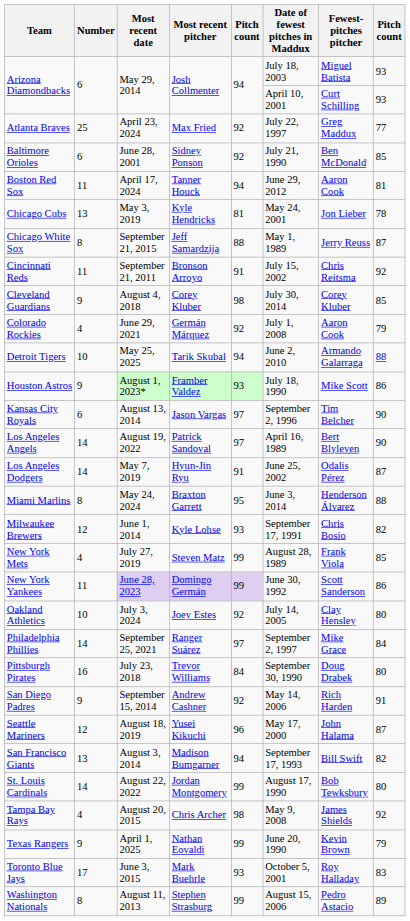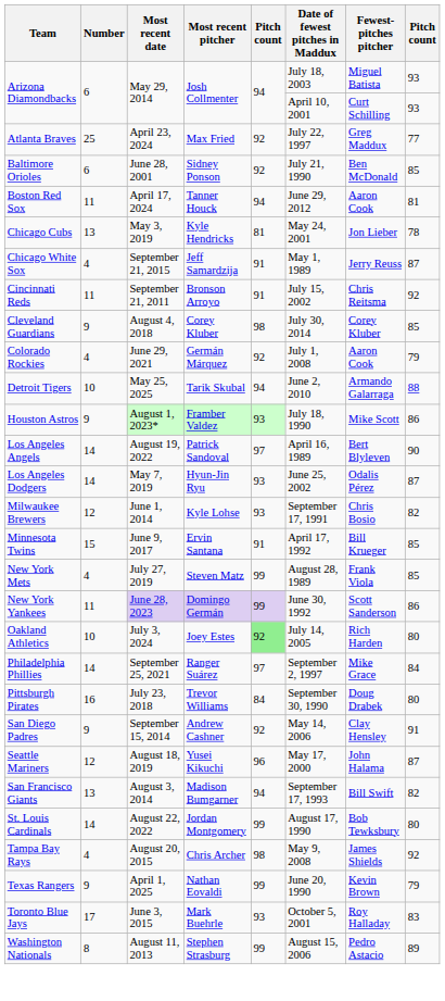Chicago White Sox | Number: 8 -> 4
Chicago White Sox | column 5: 88 -> 91
- row: Kansas City Royals | 6 | August 13, 2014 | Jason Vargas | 97 | September 2, 1996 | Tim Belcher | 90
Los Angeles Dodgers | column 5: 91 -> 93
- row: Miami Marlins | 8 | May 24, 2024 | Braxton Garrett | 95 | June 3, 2014 | Henderson Álvarez | 88
+ row: Minnesota Twins | 15 | June 9, 2017 | Ervin Santana | 91 | April 17, 1992 | Bill Krueger | 85
Oakland Athletics | column 5: no background -> lightgreen background
Oakland Athletics | Fewest-pitches pitcher: Clay Hensley -> Rich Harden
San Diego Padres | Fewest-pitches pitcher: Rich Harden -> Clay Hensley
